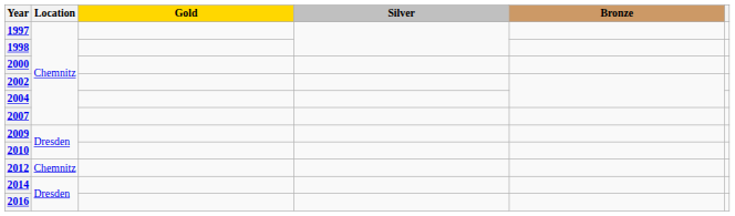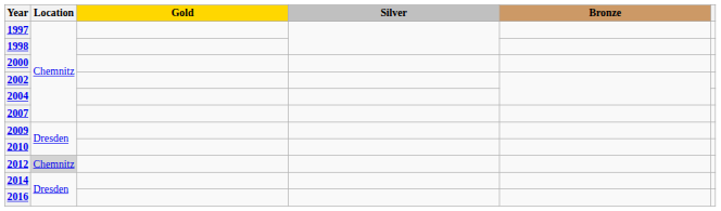2012 | Location: no background -> lightgrey background
